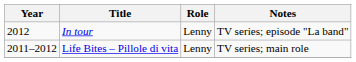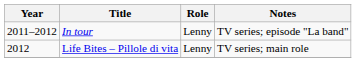In tour | Year: 2012 -> 2011–2012
Life Bites – Pillole di vita | Year: 2011–2012 -> 2012
